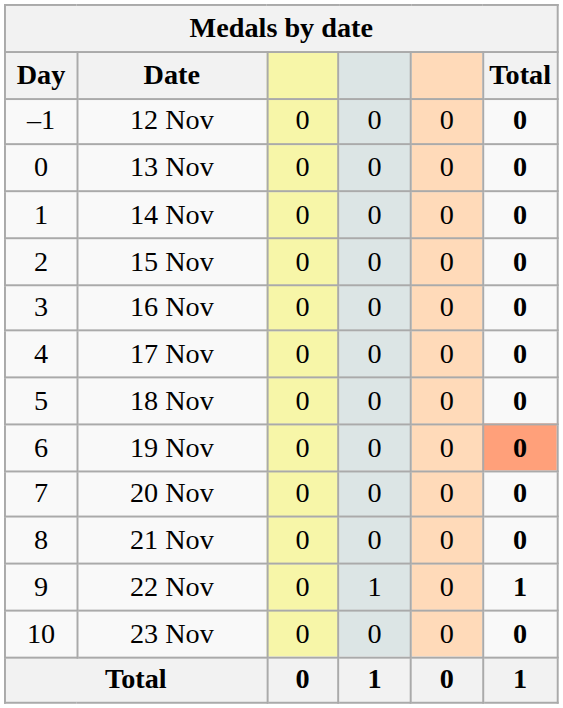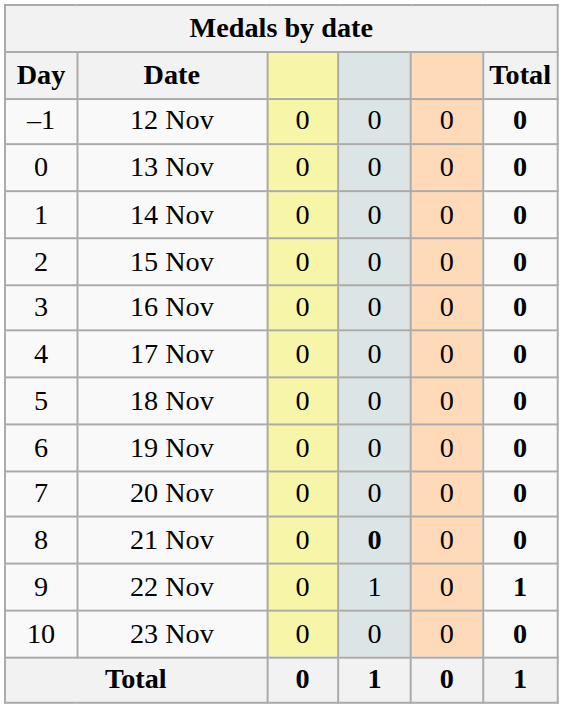19 Nov | Total: lightsalmon background -> no background
21 Nov | column 4: normal -> bold
